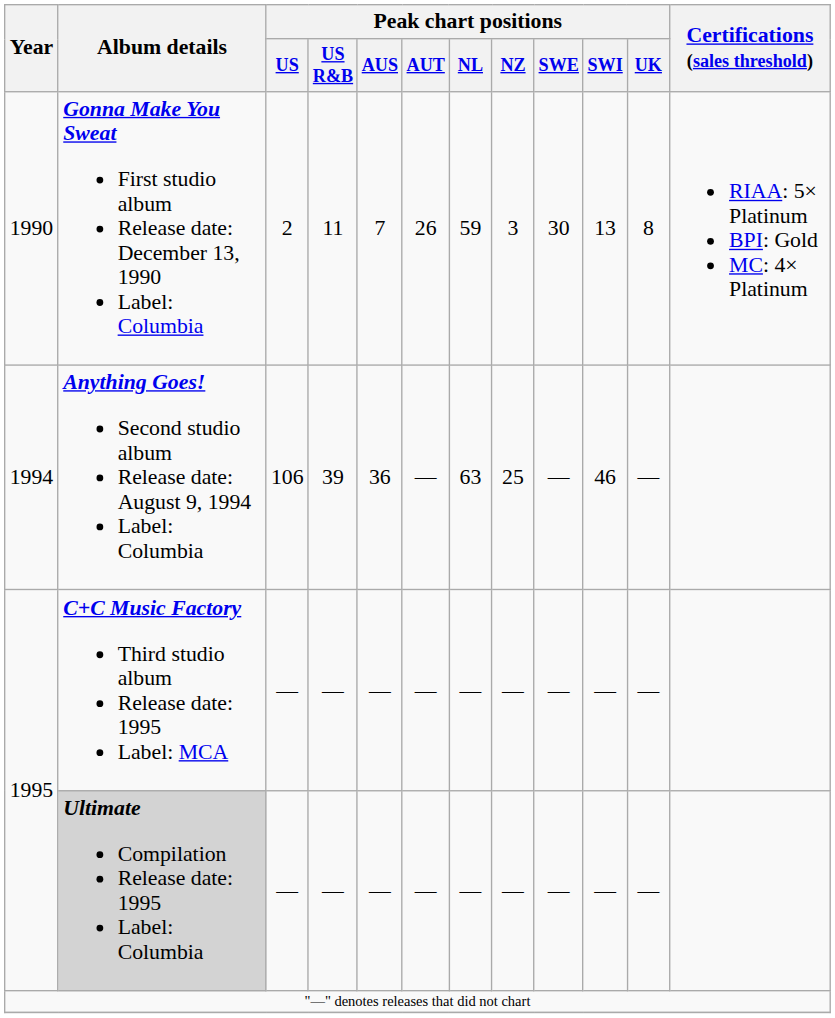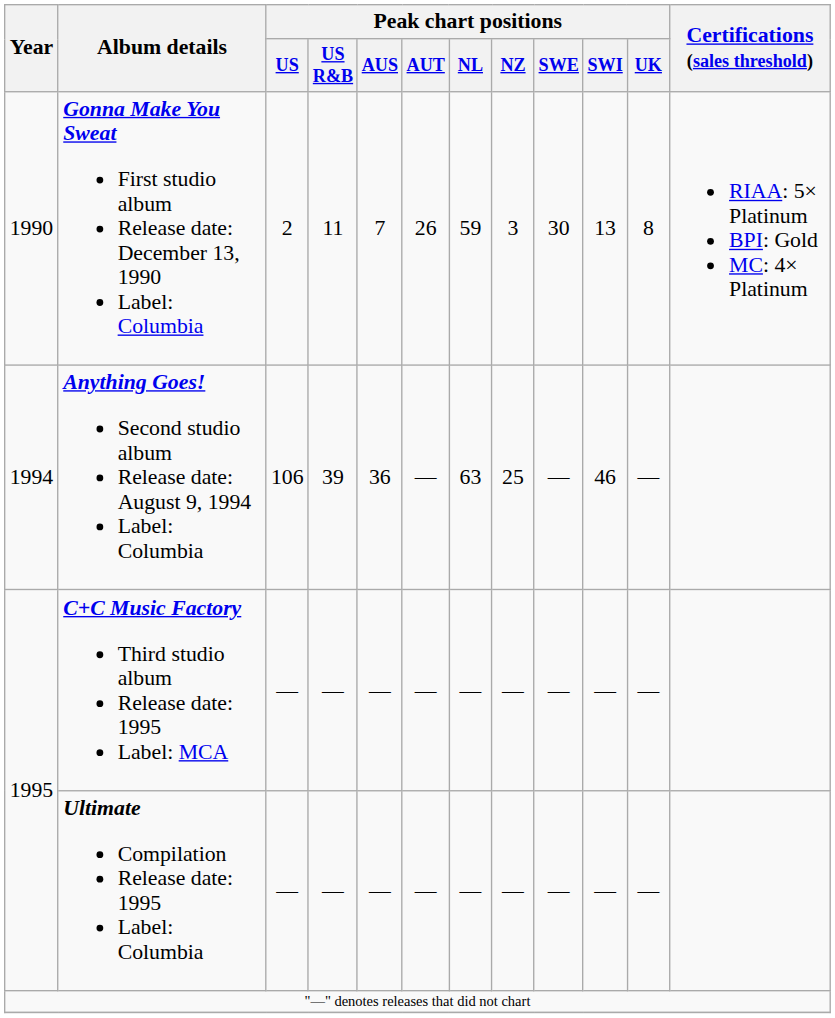Ultimate Compilation Release date: 1995 Label: Columbia | Album details: lightgrey background -> no background
